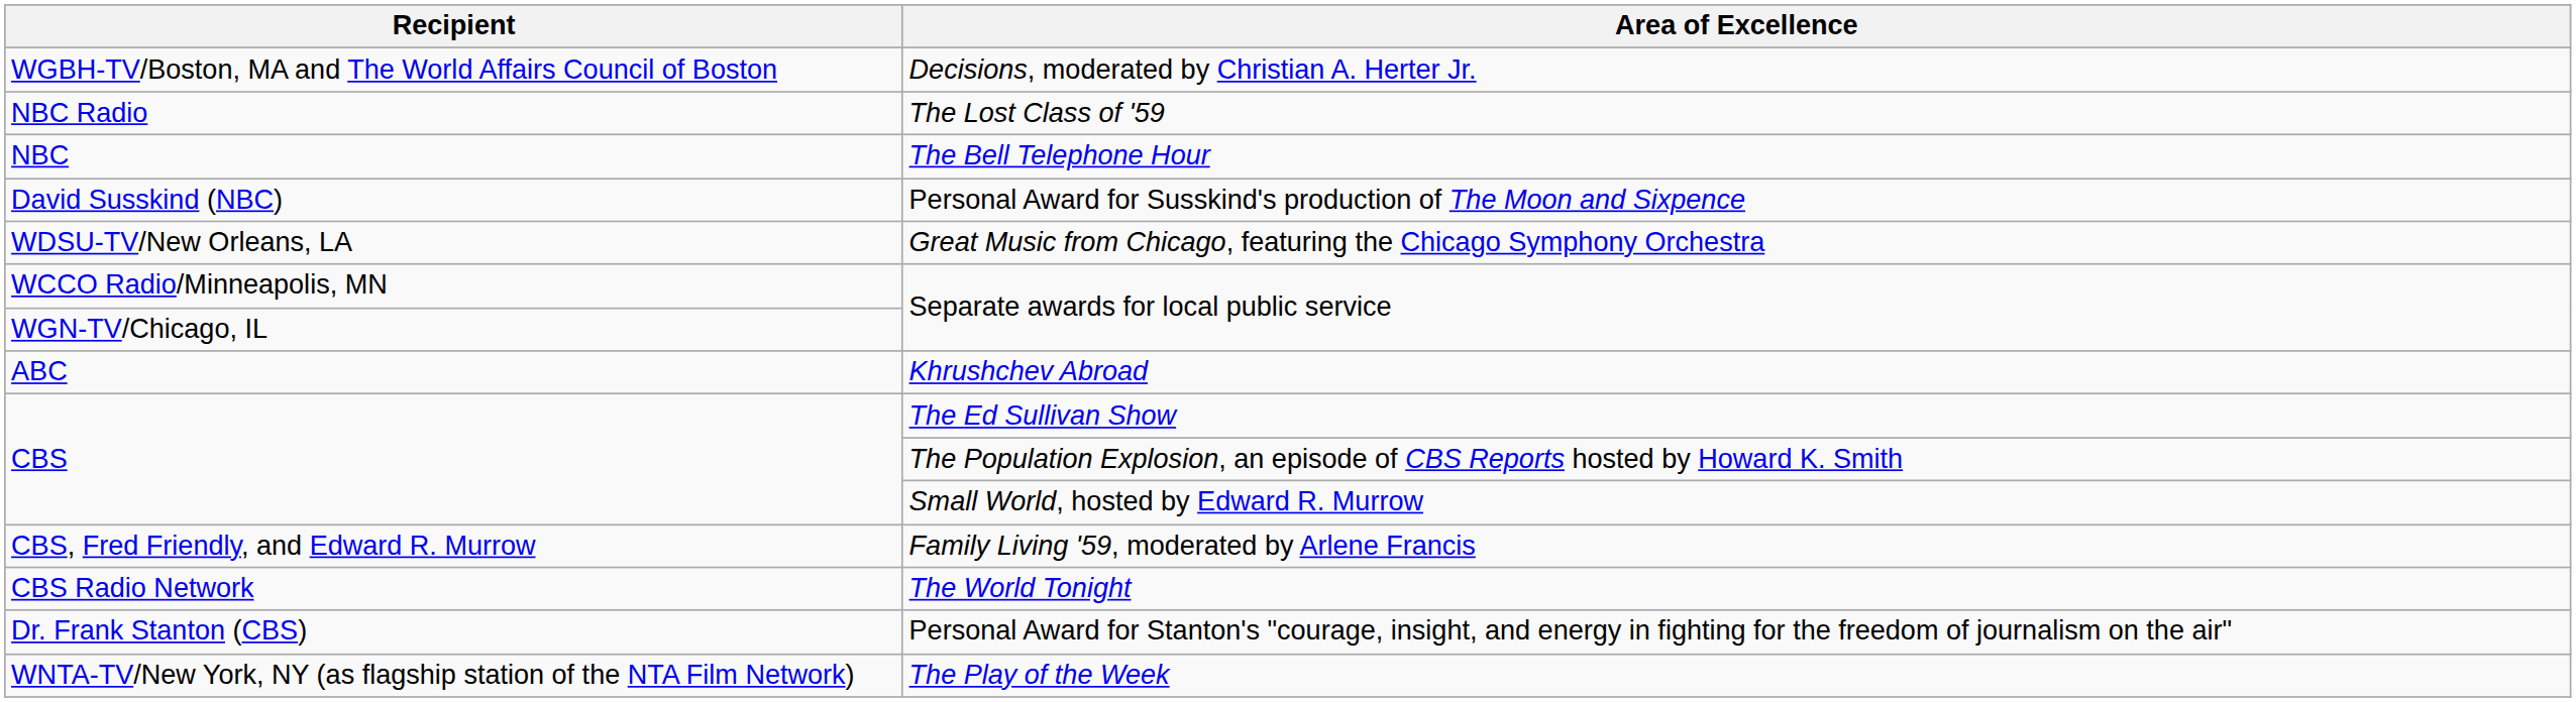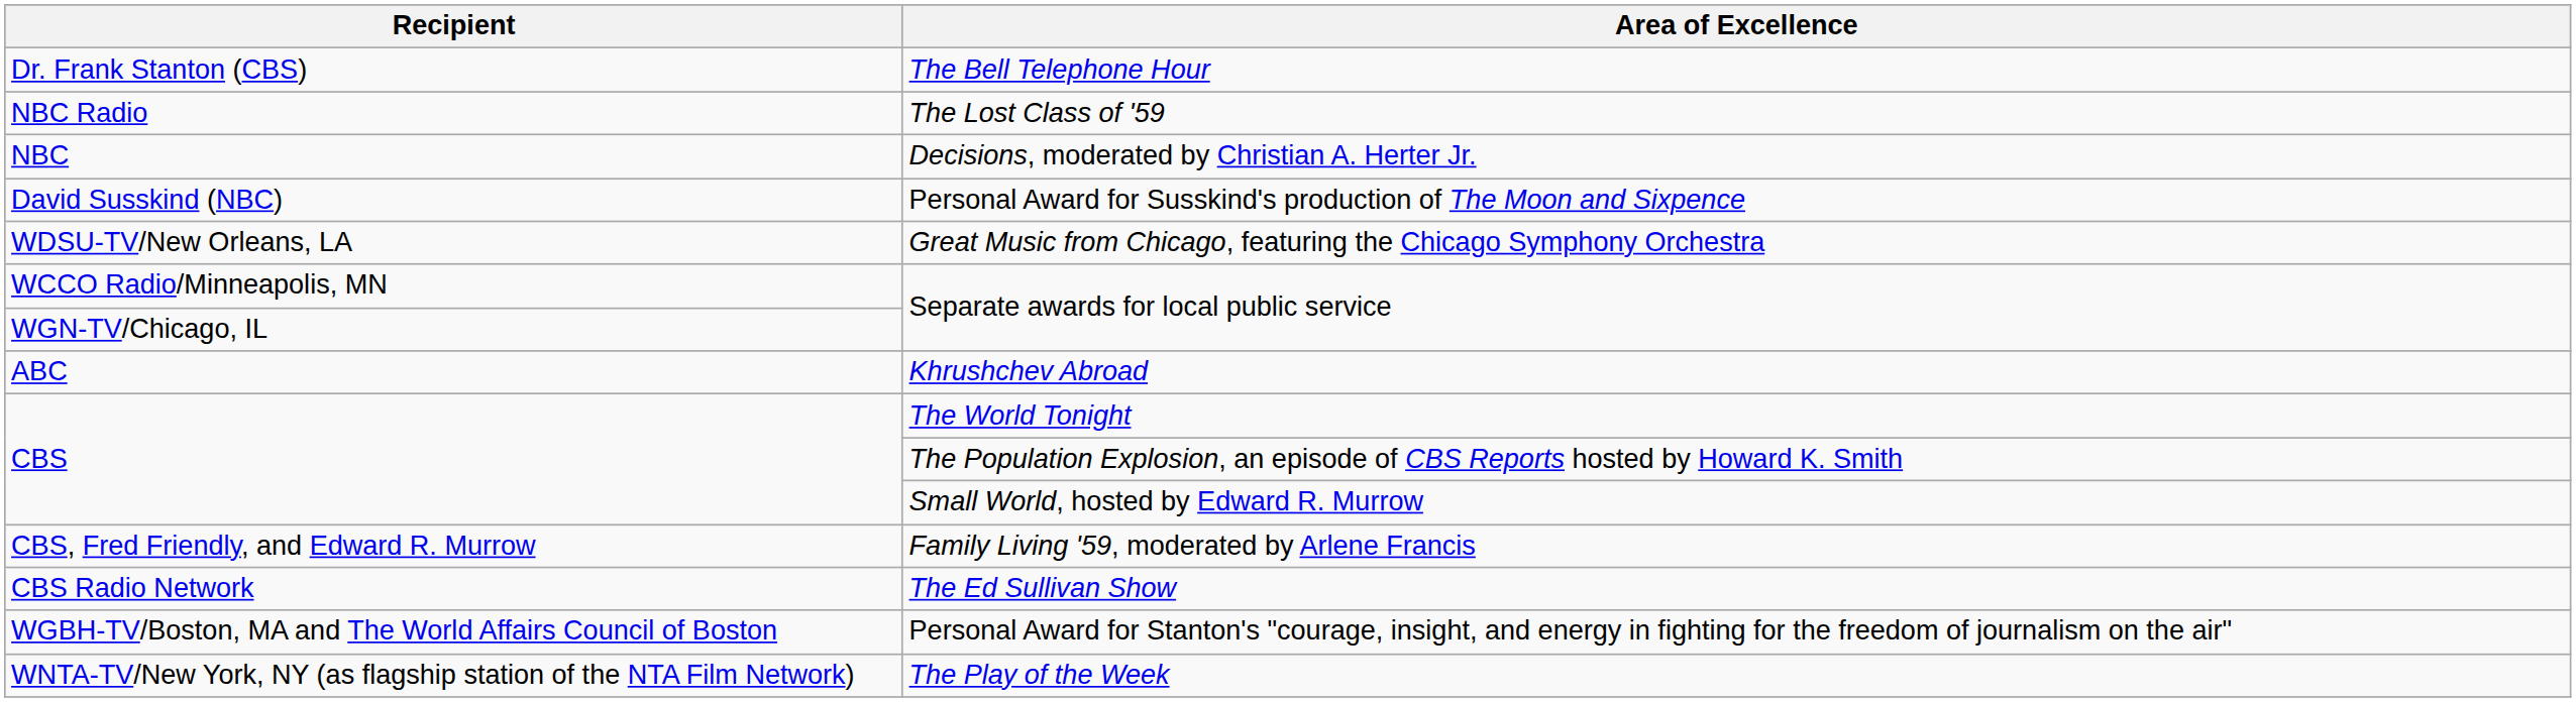row 2 | Recipient: WGBH-TV/Boston, MA and The World Affairs Council of Boston -> Dr. Frank Stanton (CBS)
row 2 | Area of Excellence: Decisions, moderated by Christian A. Herter Jr. -> The Bell Telephone Hour
row 4 | Area of Excellence: The Bell Telephone Hour -> Decisions, moderated by Christian A. Herter Jr.
row 10 | Area of Excellence: The Ed Sullivan Show -> The World Tonight
row 14 | Area of Excellence: The World Tonight -> The Ed Sullivan Show
row 15 | Recipient: Dr. Frank Stanton (CBS) -> WGBH-TV/Boston, MA and The World Affairs Council of Boston
